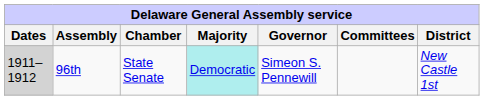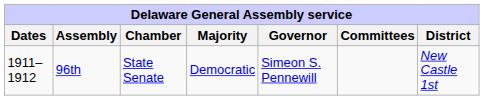96th | Dates: lightgrey background -> no background
96th | Majority: paleturquoise background -> no background
